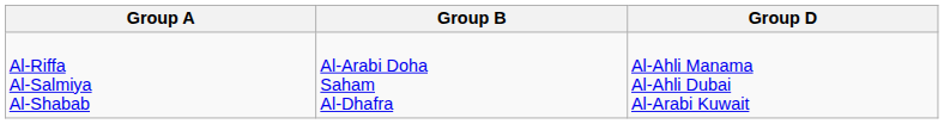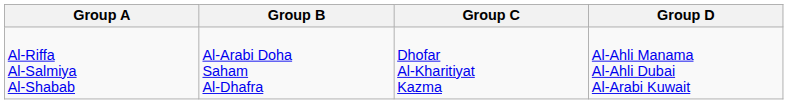+ column: Group C | Dhofar Al-Kharitiyat Kazma
